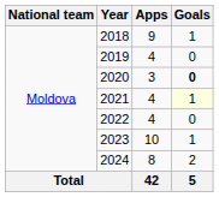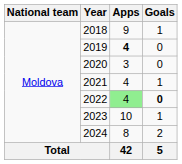2019 | Apps: normal -> bold
2020 | Goals: bold -> normal
2021 | Goals: lightyellow background -> no background
2022 | Apps: no background -> lightgreen background
2022 | Goals: normal -> bold
